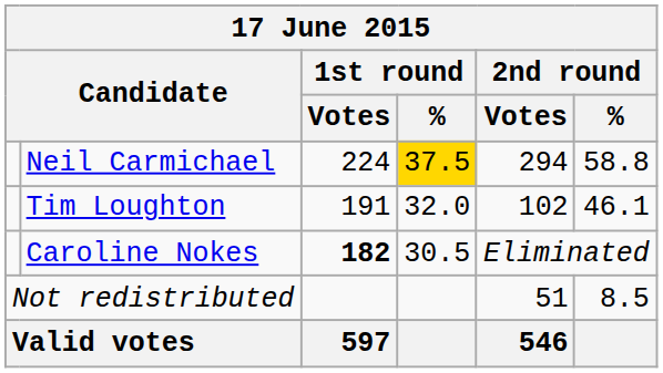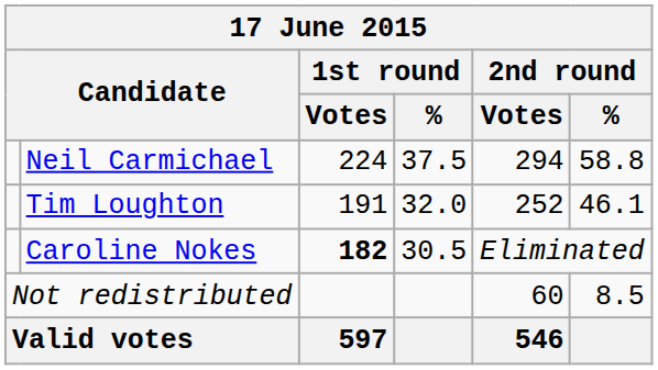Neil Carmichael | 1st round / %: gold background -> no background
Tim Loughton | 2nd round / Votes: 102 -> 252
Not redistributed | 2nd round / Votes: 51 -> 60
